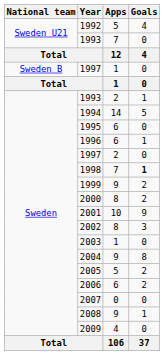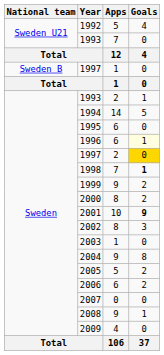1996 | Goals: no background -> lightyellow background
1997 / 2 | Goals: no background -> gold background
2001 | Goals: normal -> bold
